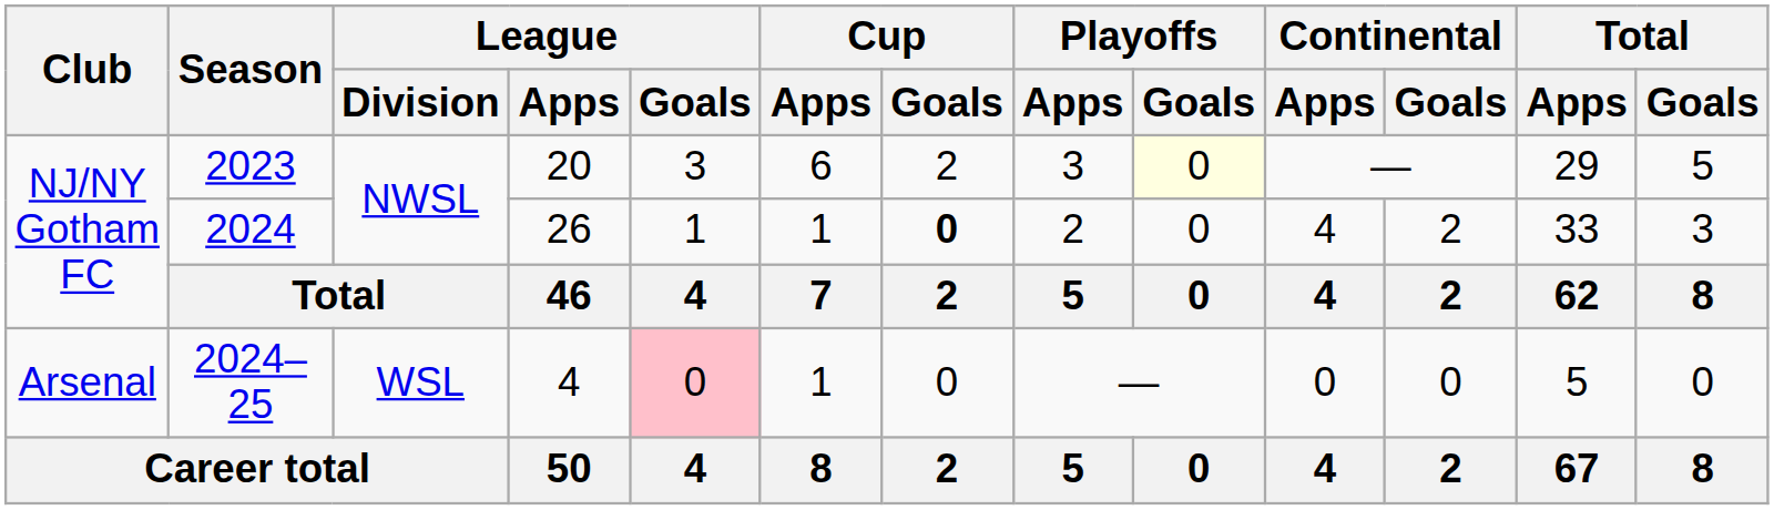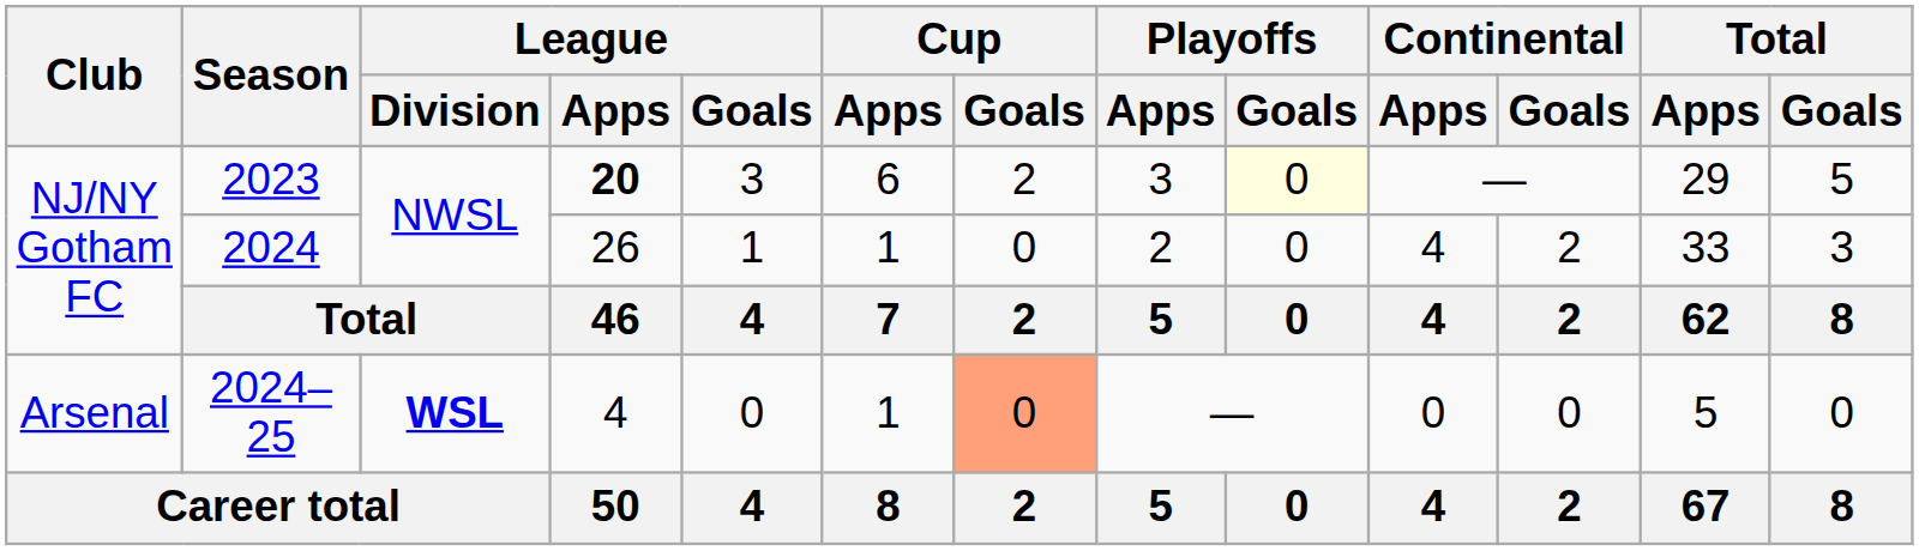2023 | League / Apps: normal -> bold
2024 | Cup / Goals: bold -> normal
2024–25 | League / Division: normal -> bold
2024–25 | League / Goals: pink background -> no background
2024–25 | Cup / Goals: no background -> lightsalmon background
